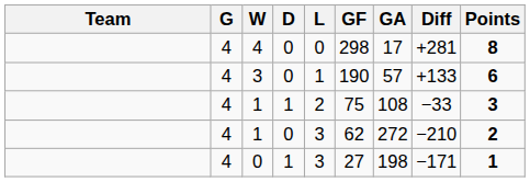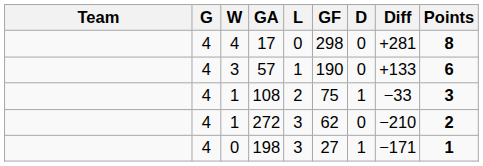columns swapped: D <-> GA
